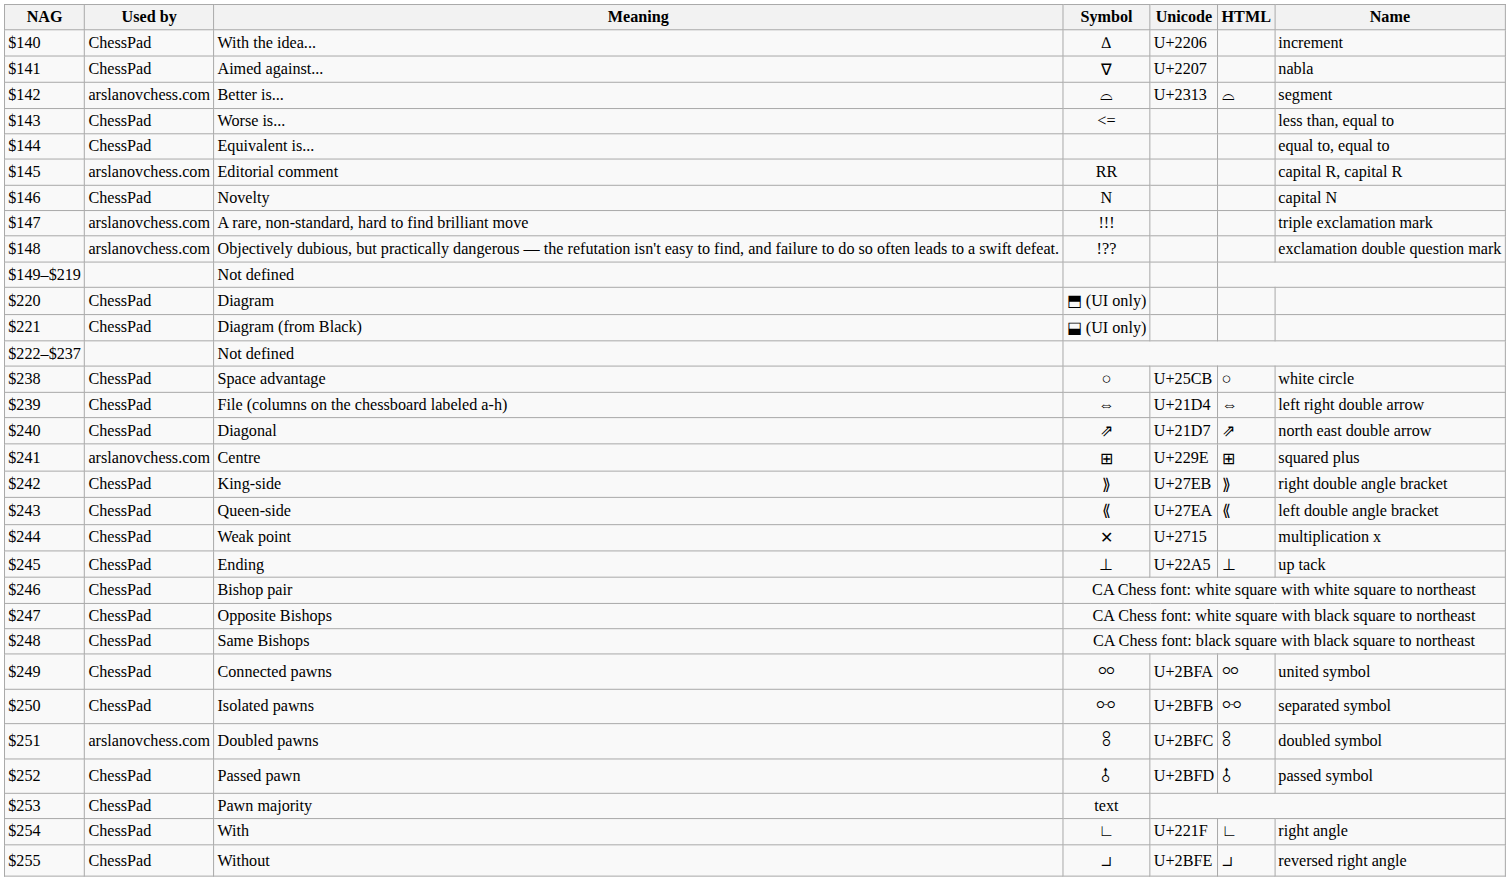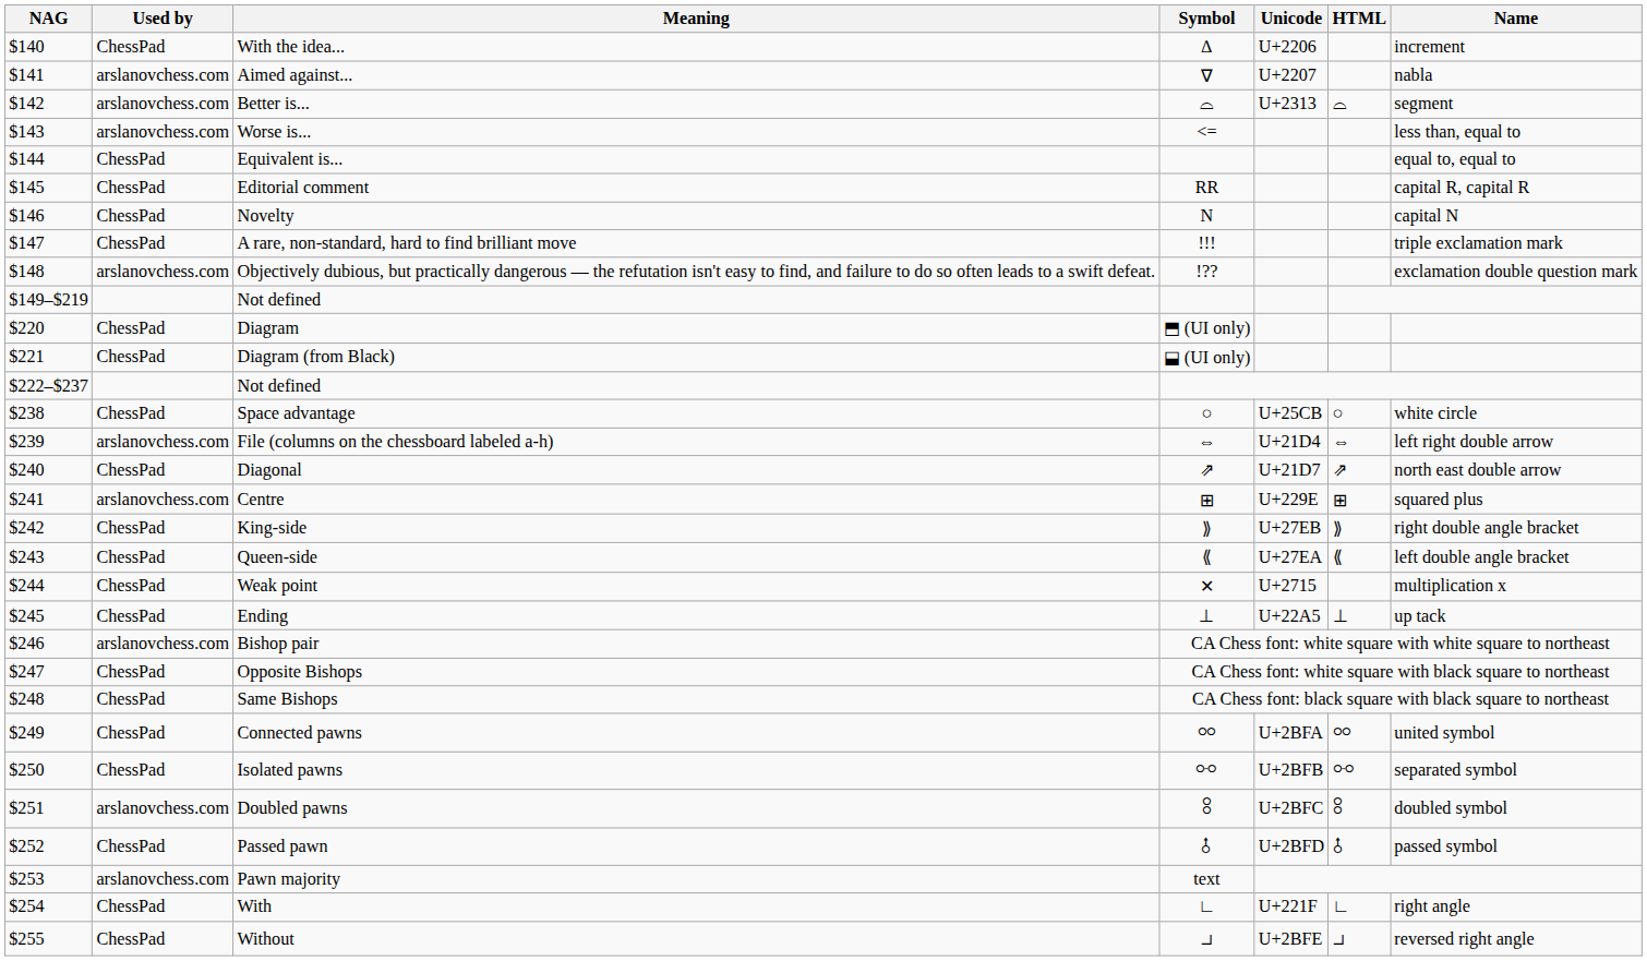Aimed against... | Used by: ChessPad -> arslanovchess.com
Worse is... | Used by: ChessPad -> arslanovchess.com
Editorial comment | Used by: arslanovchess.com -> ChessPad
A rare, non-standard, hard to find brilliant move | Used by: arslanovchess.com -> ChessPad
File (columns on the chessboard labeled a-h) | Used by: ChessPad -> arslanovchess.com
Bishop pair | Used by: ChessPad -> arslanovchess.com
Pawn majority | Used by: ChessPad -> arslanovchess.com
